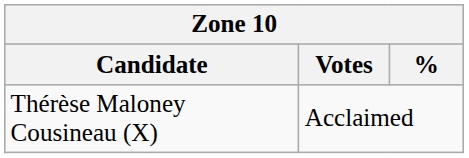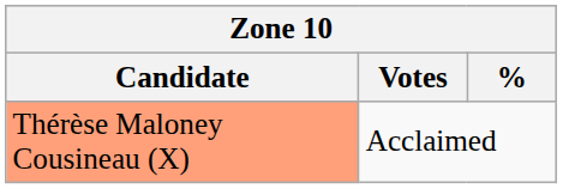Thérèse Maloney Cousineau (X) | Candidate: no background -> lightsalmon background
